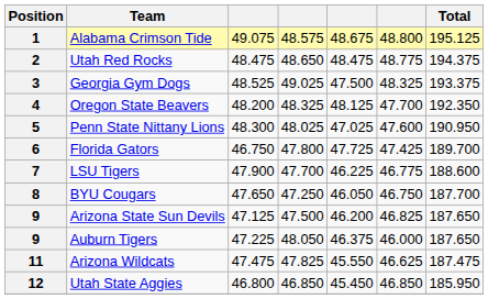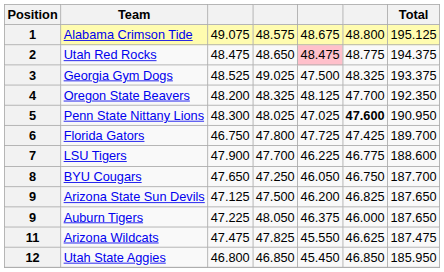2 | column 5: no background -> pink background
5 | column 6: normal -> bold
